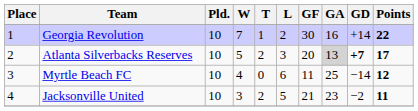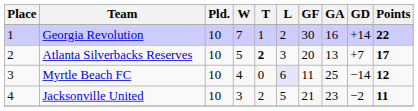Atlanta Silverbacks Reserves | T: normal -> bold
Atlanta Silverbacks Reserves | GA: lightgrey background -> no background
Atlanta Silverbacks Reserves | GD: bold -> normal
Myrtle Beach FC | L: no background -> lavender background
